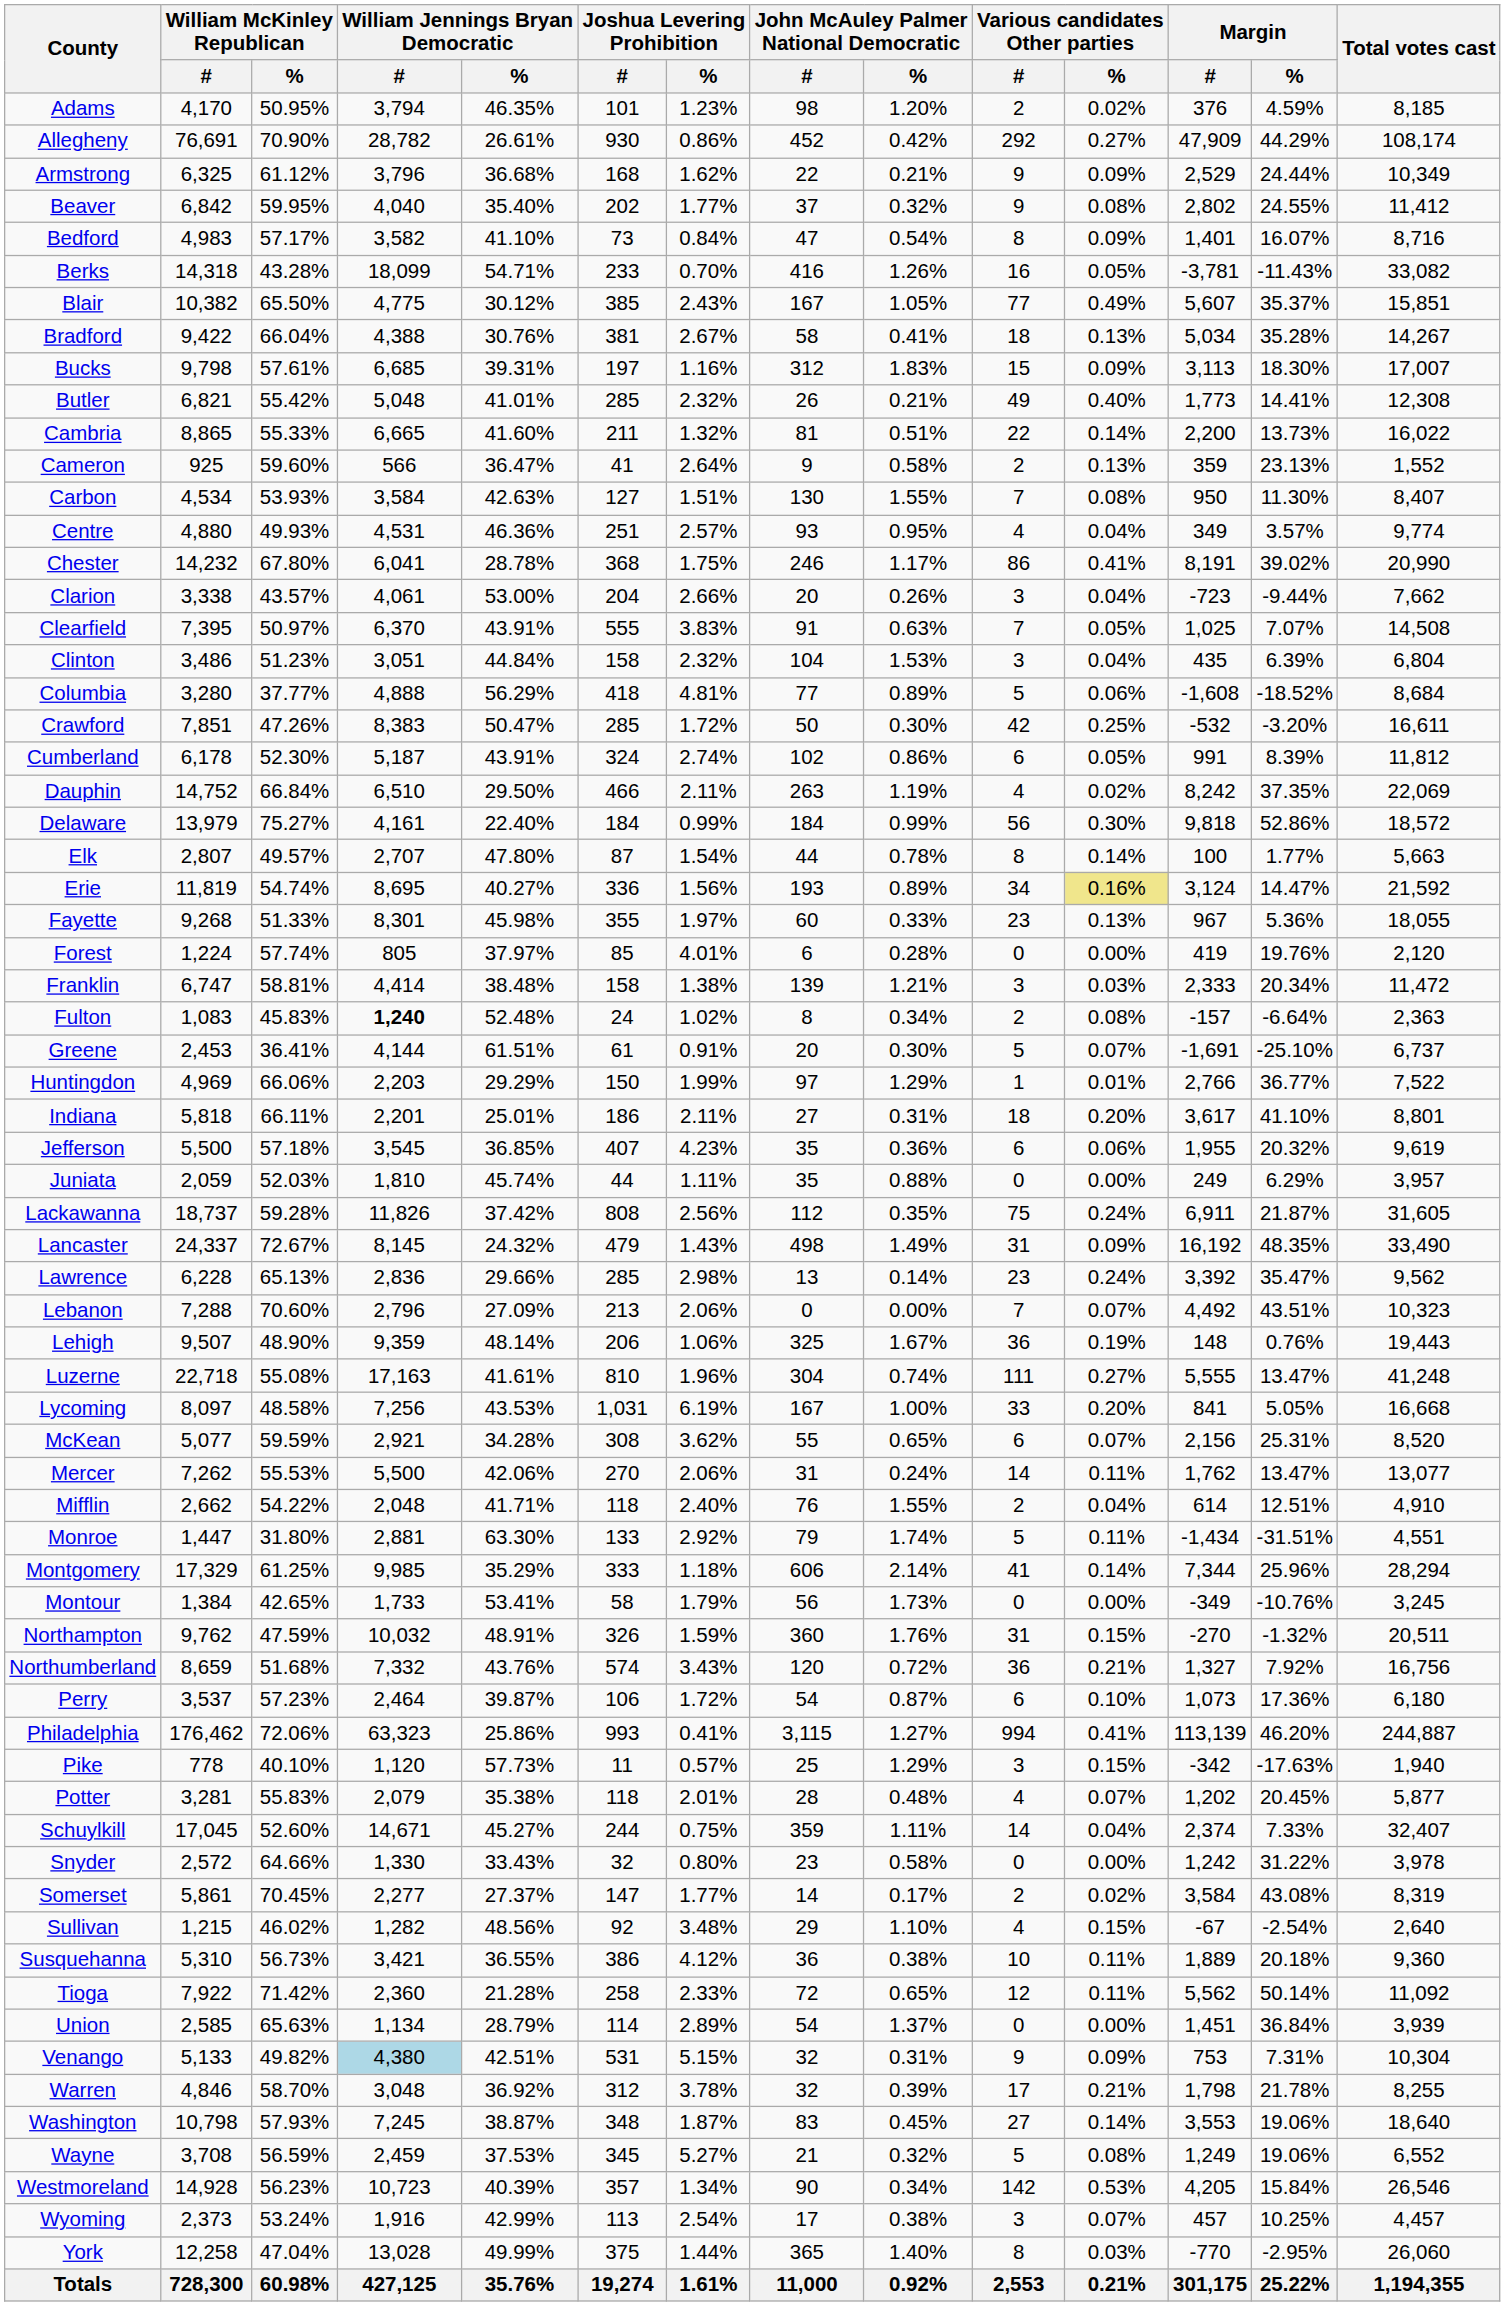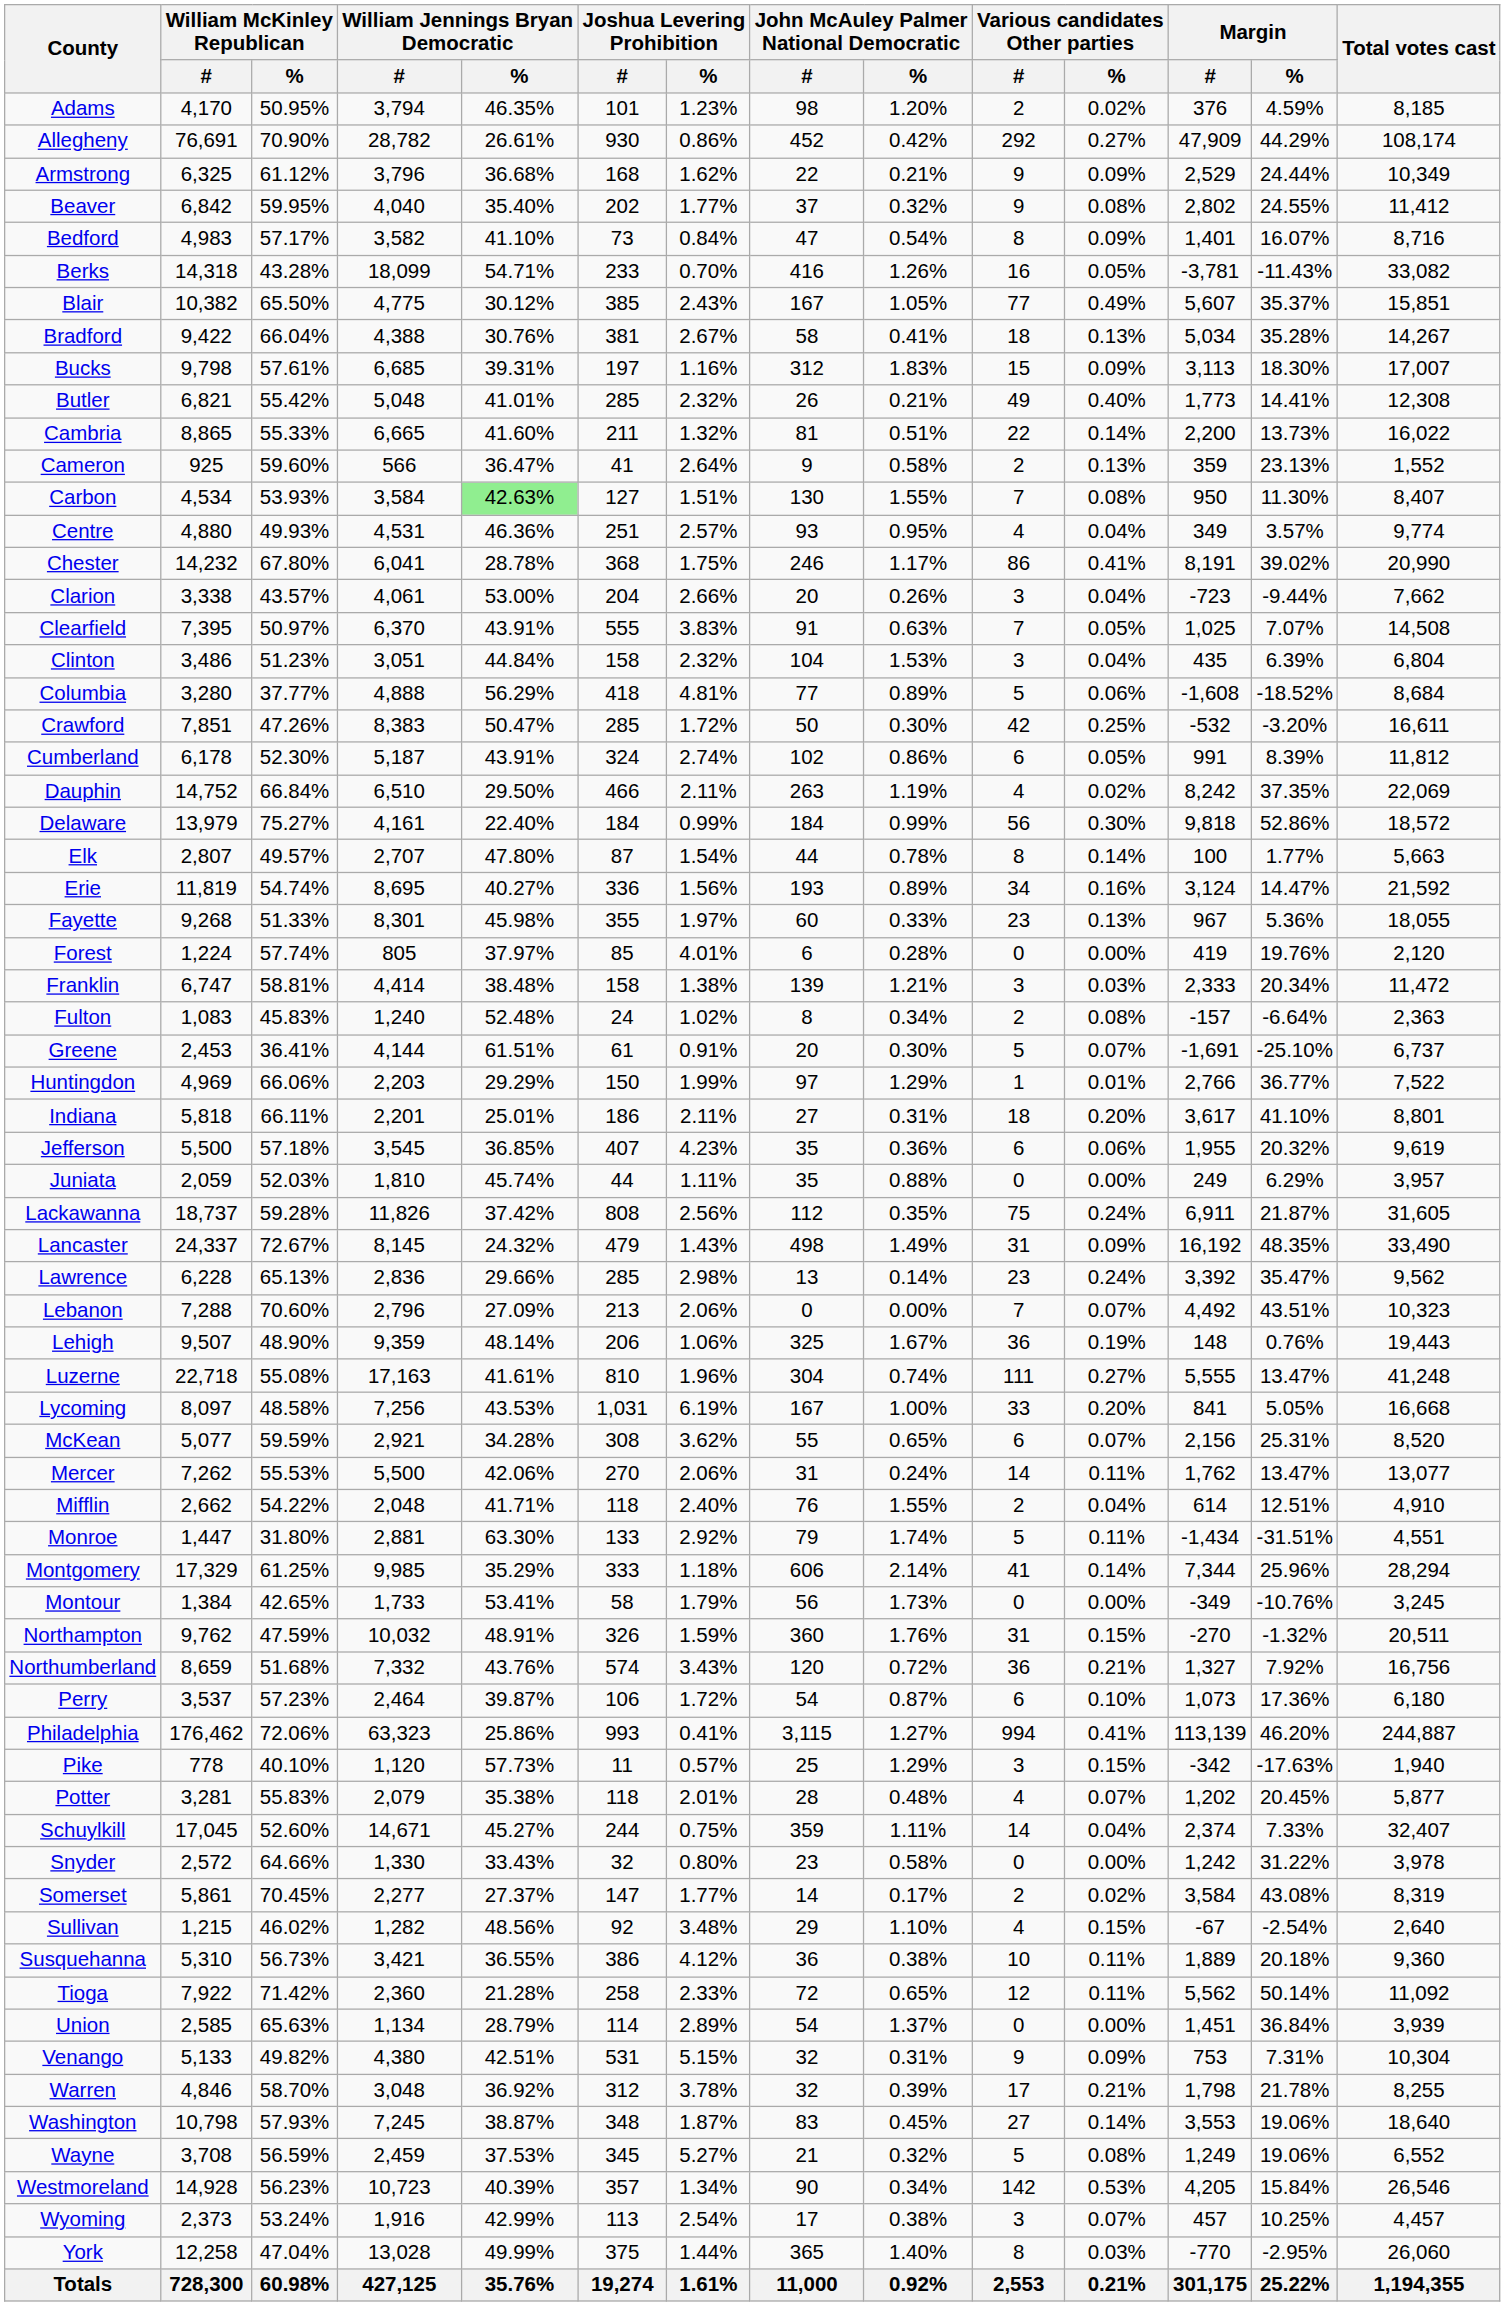Carbon | William Jennings Bryan Democratic / %: no background -> lightgreen background
Erie | Various candidates Other parties / %: khaki background -> no background
Fulton | William Jennings Bryan Democratic / #: bold -> normal
Venango | William Jennings Bryan Democratic / #: lightblue background -> no background
